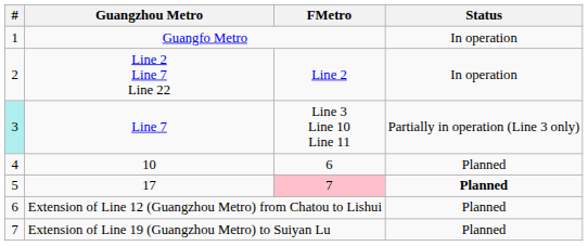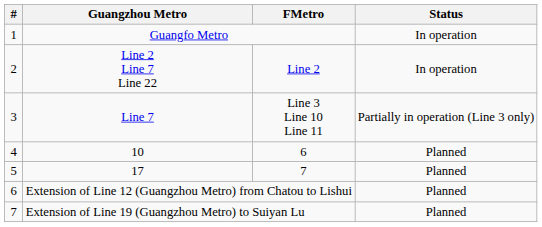Line 7 | #: paleturquoise background -> no background
17 | FMetro: pink background -> no background
17 | Status: bold -> normal
